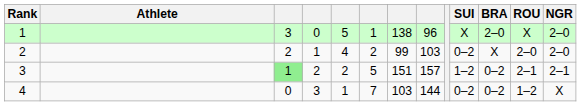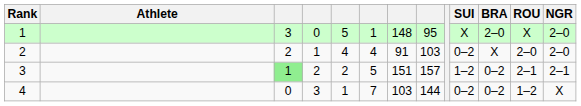row 2 | column 7: 138 -> 148
row 2 | column 8: 96 -> 95
row 3 | column 6: 2 -> 4
row 3 | column 7: 99 -> 91
